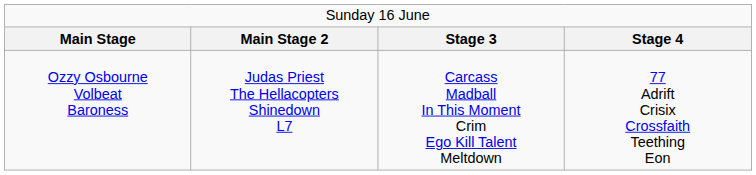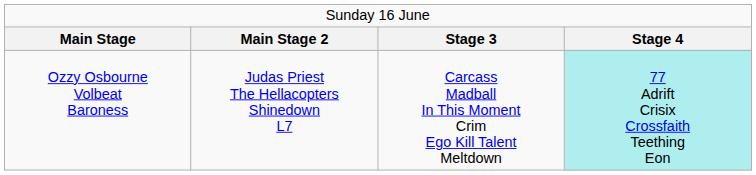Ozzy Osbourne Volbeat Baroness | column 4: no background -> paleturquoise background
